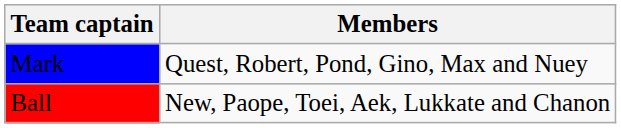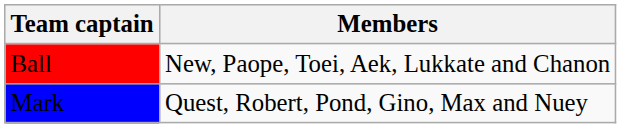rows swapped: Mark <-> Ball
